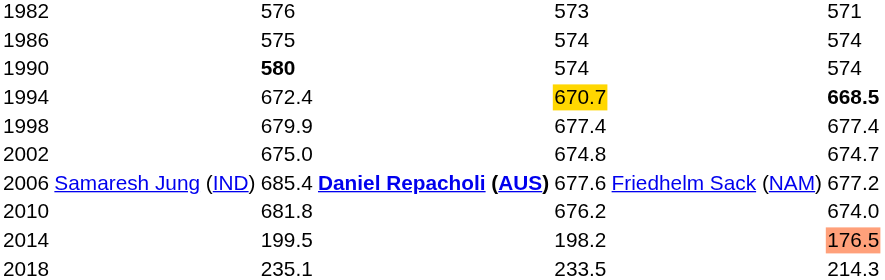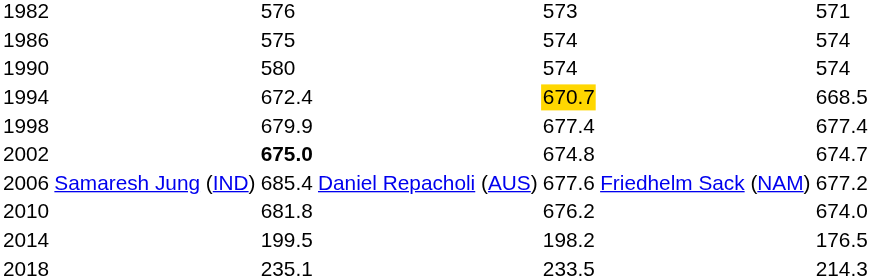1990 | column 3: bold -> normal
1994 | column 7: bold -> normal
2002 | column 3: normal -> bold
2006 | column 4: bold -> normal
2014 | column 7: lightsalmon background -> no background
